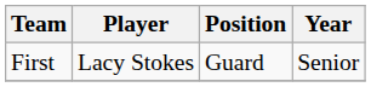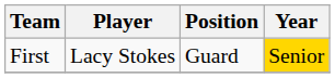First | Year: no background -> gold background
